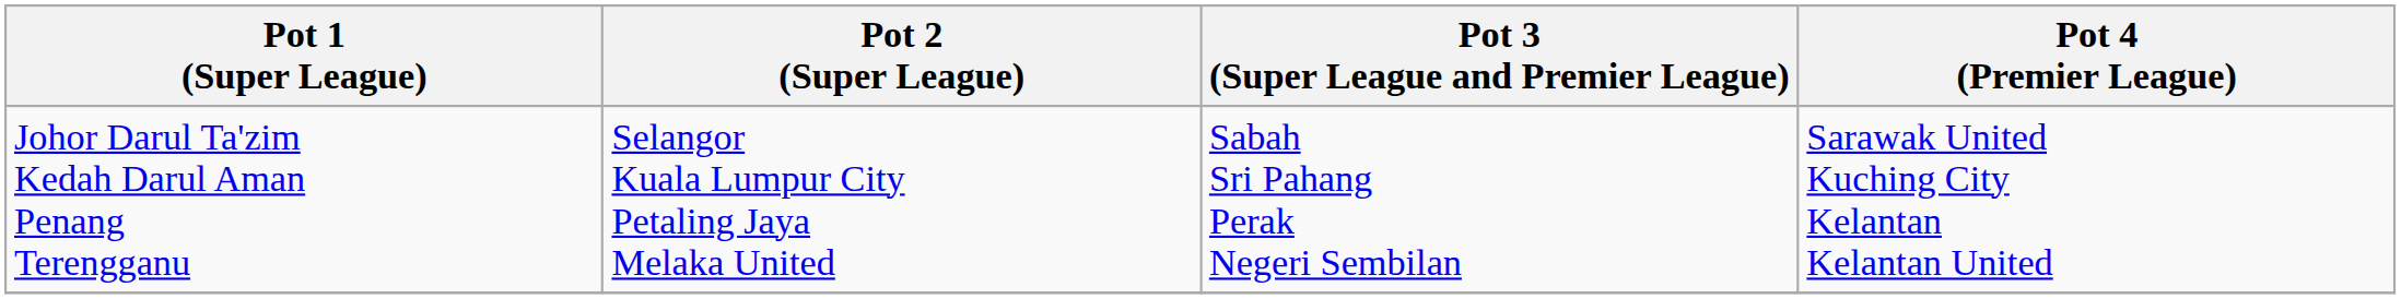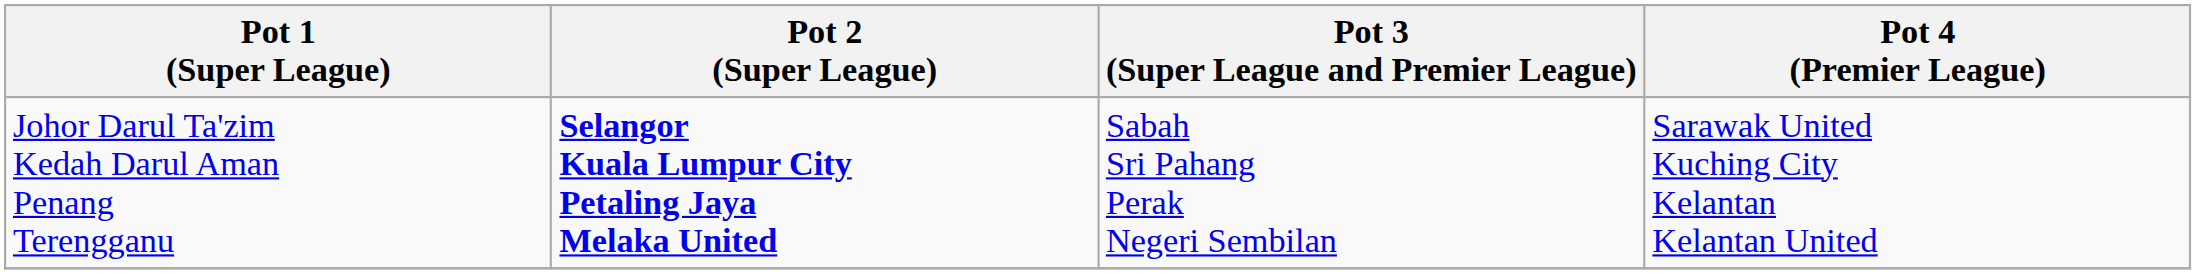Johor Darul Ta'zim Kedah Darul Aman Penang Terengganu | Pot 2 (Super League): normal -> bold
